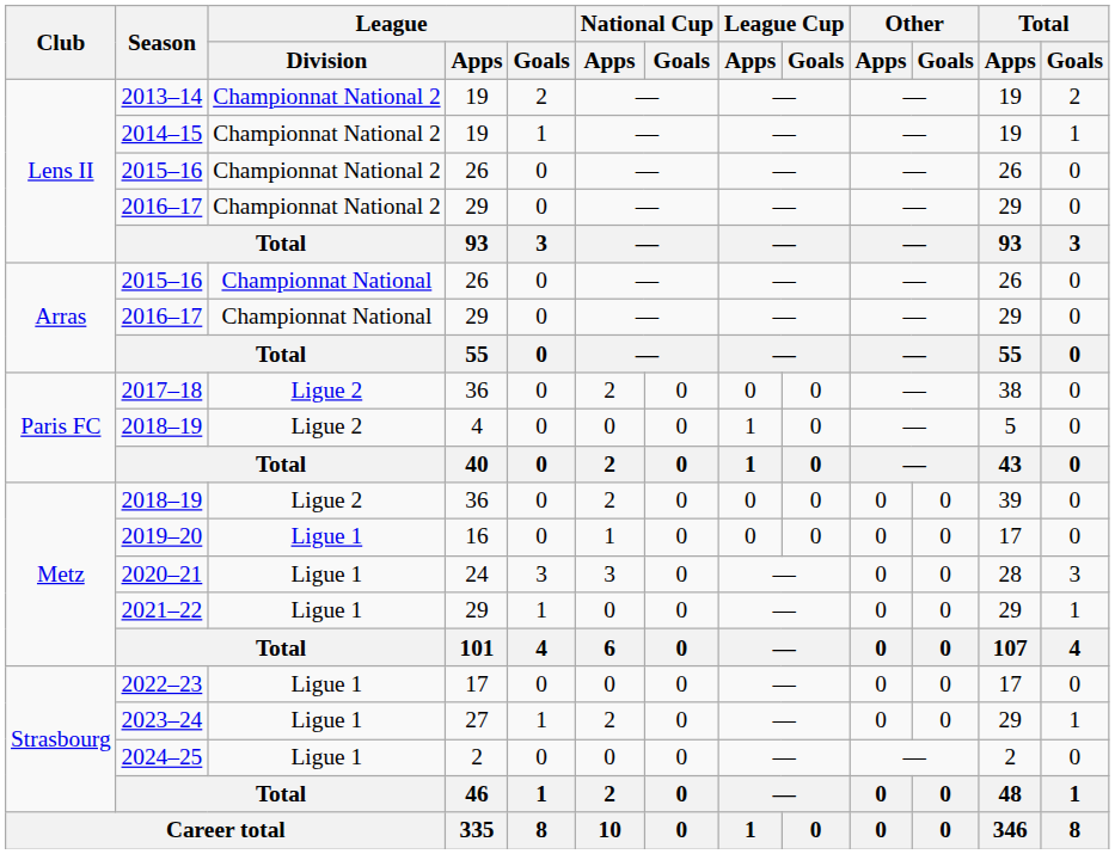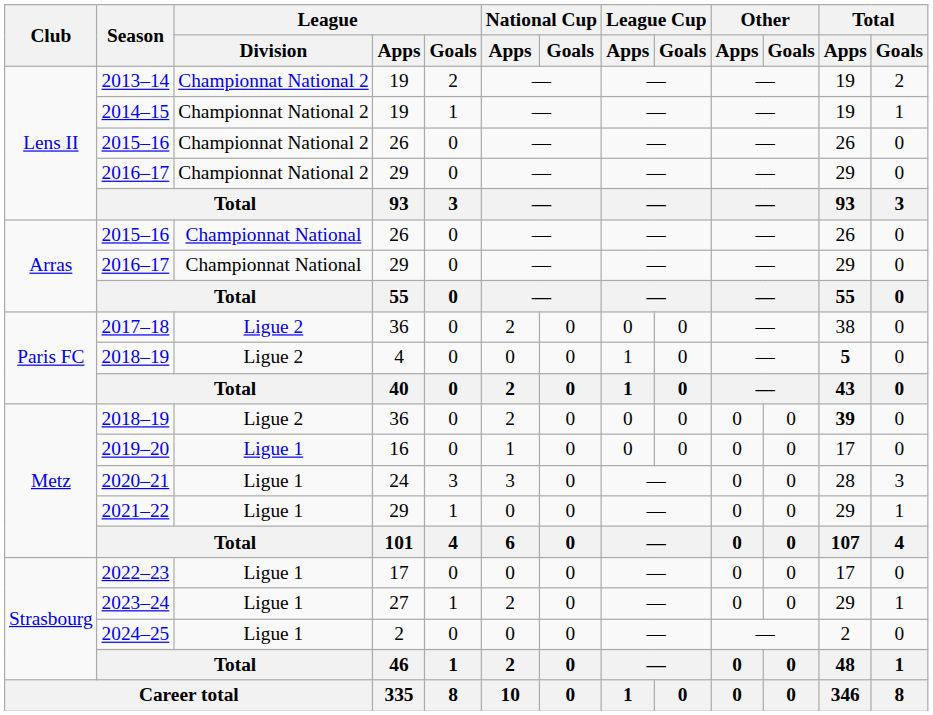Paris FC / 2018–19 | Total / Apps: normal -> bold
Metz / 2018–19 | Total / Apps: normal -> bold
